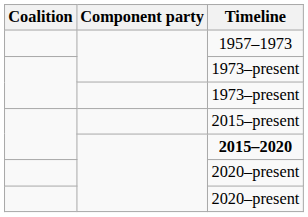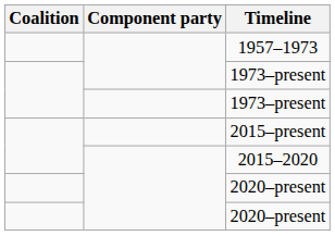2015–2020 | Timeline: bold -> normal
